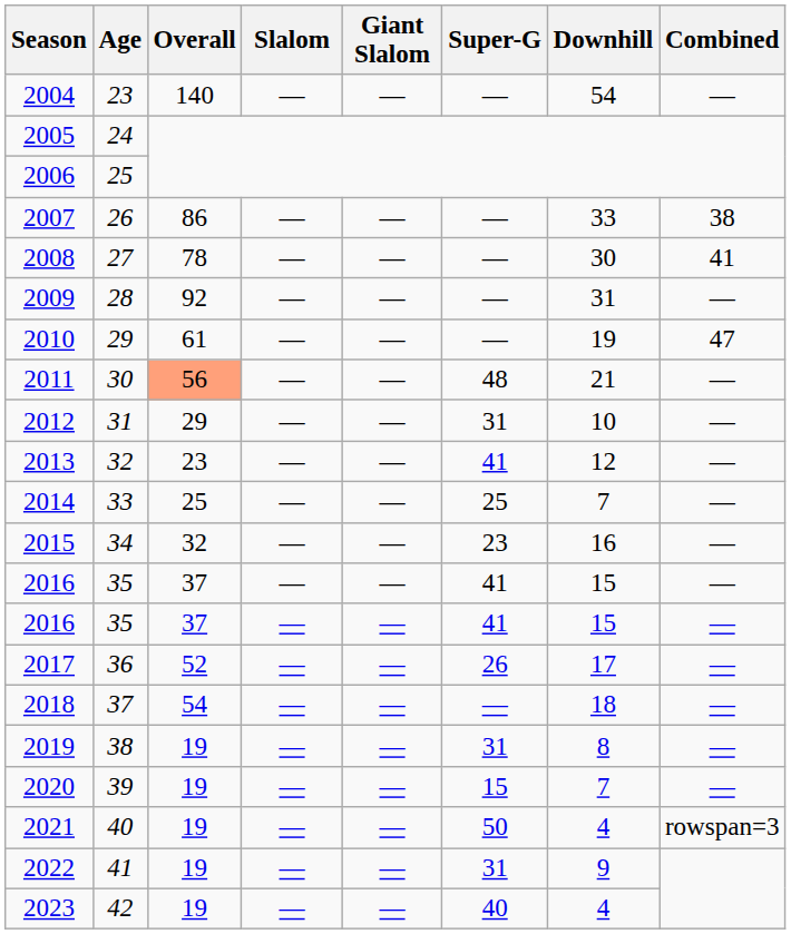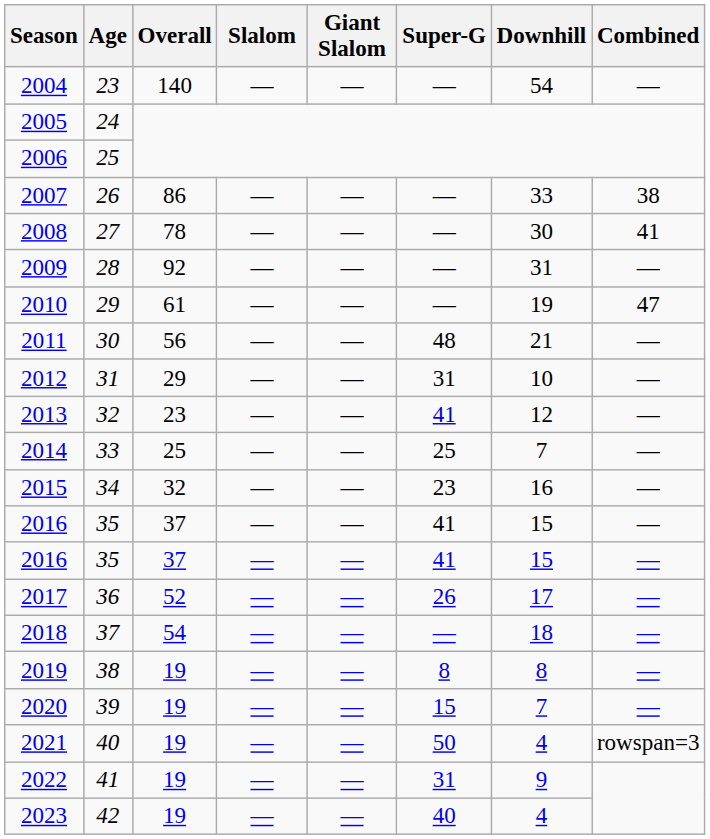2011 | Overall: lightsalmon background -> no background
2019 | Super-G: 31 -> 8
